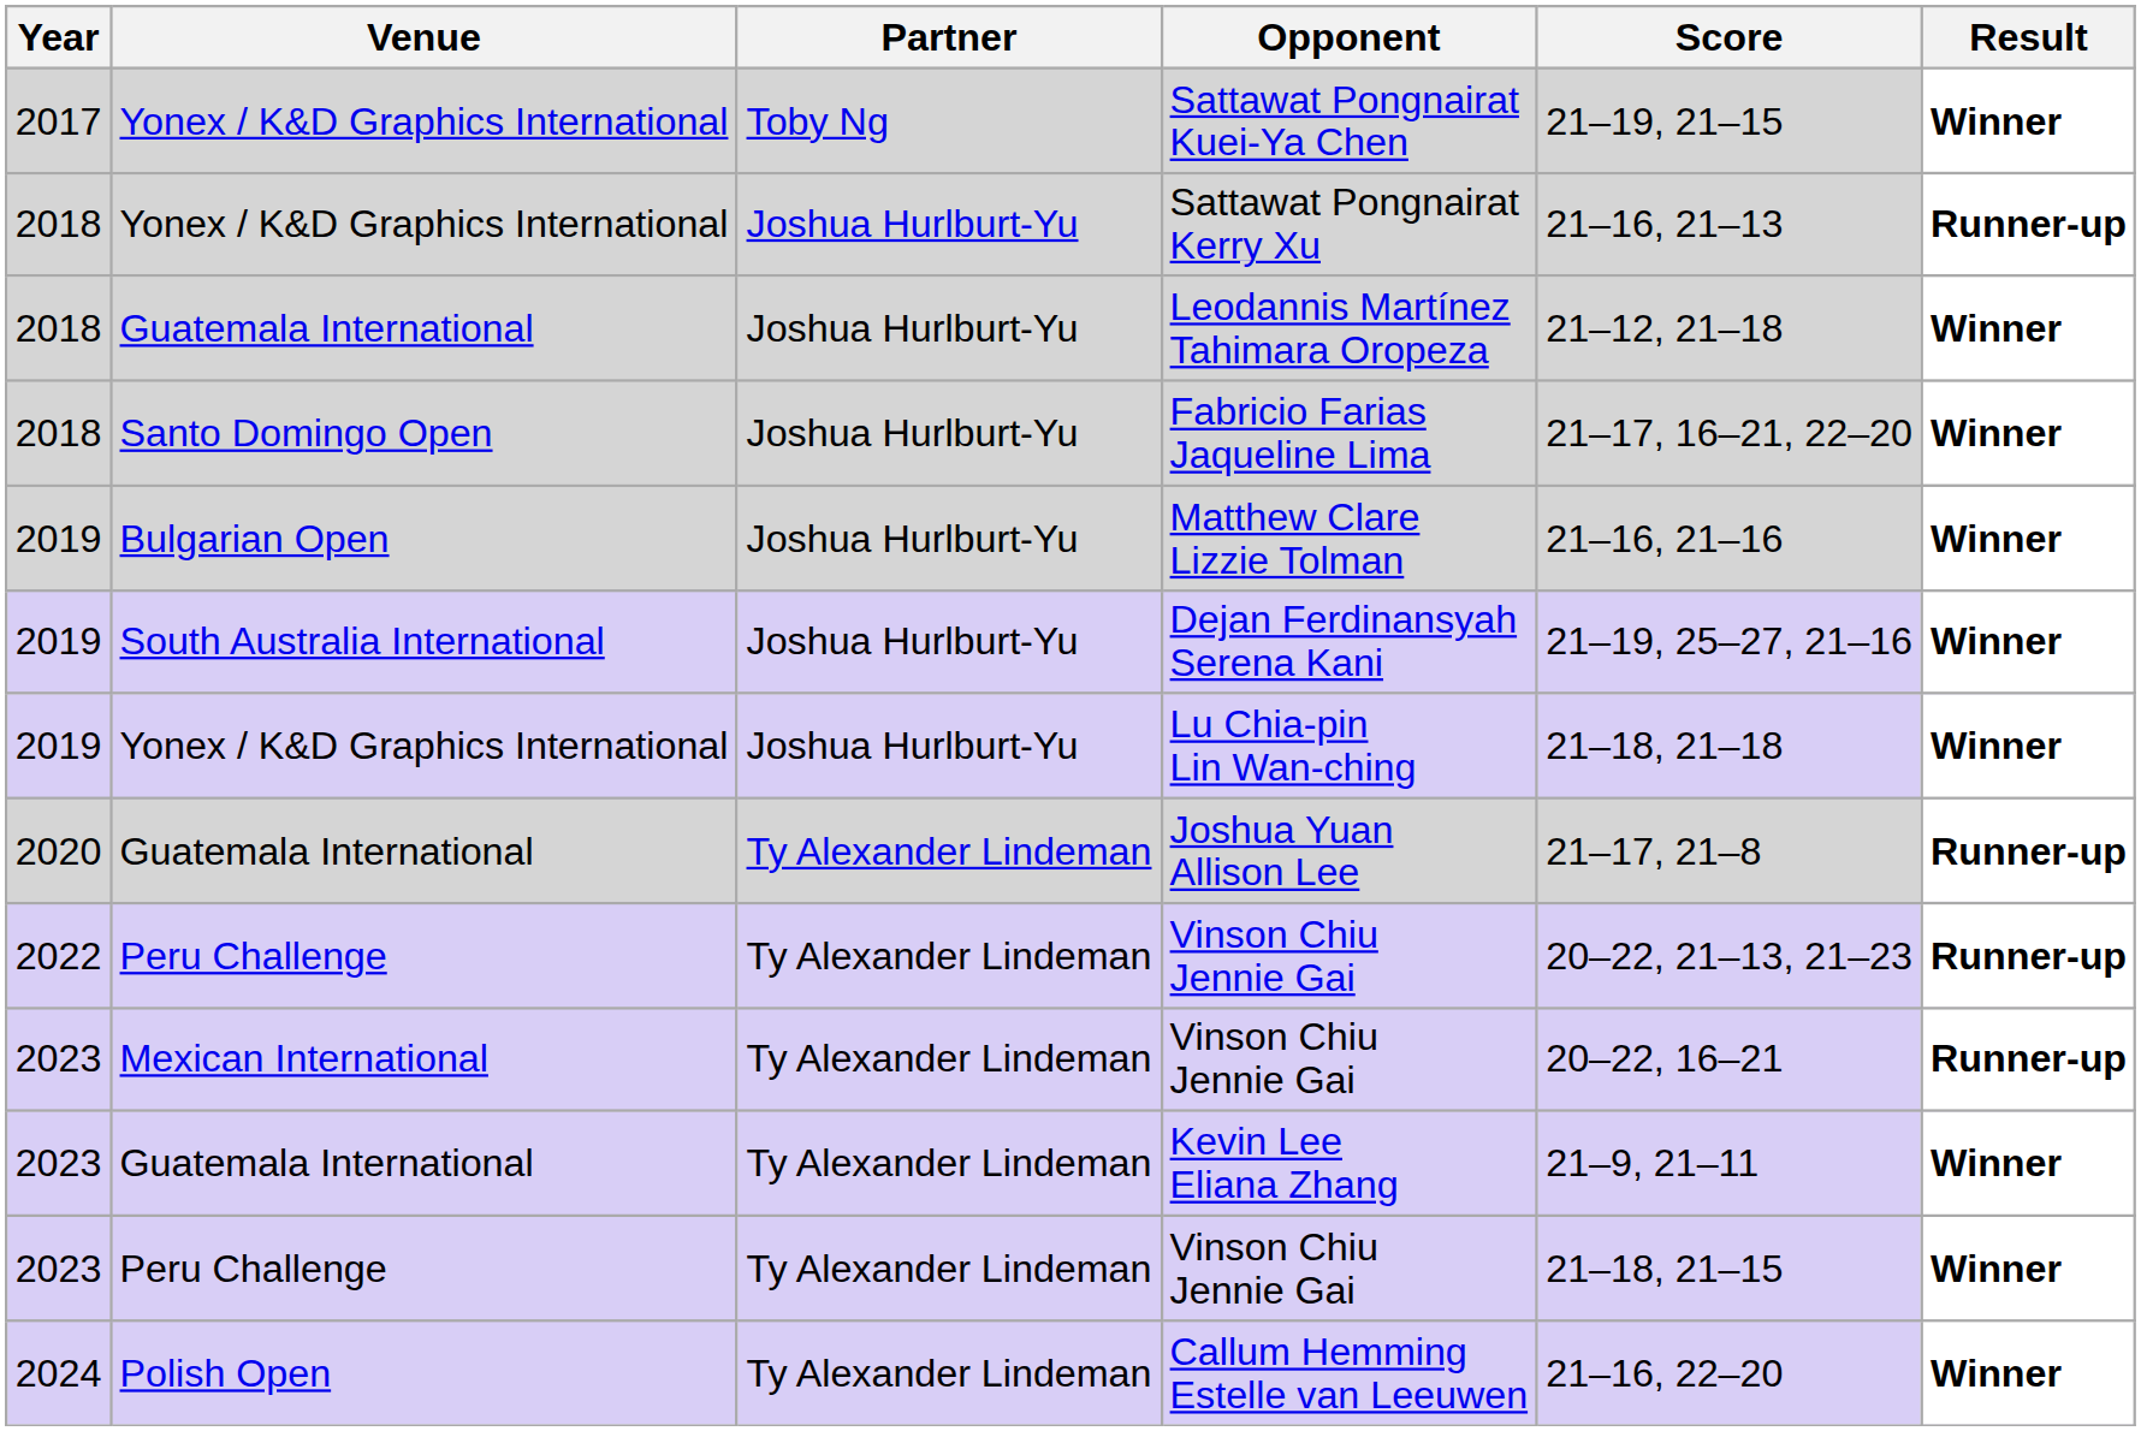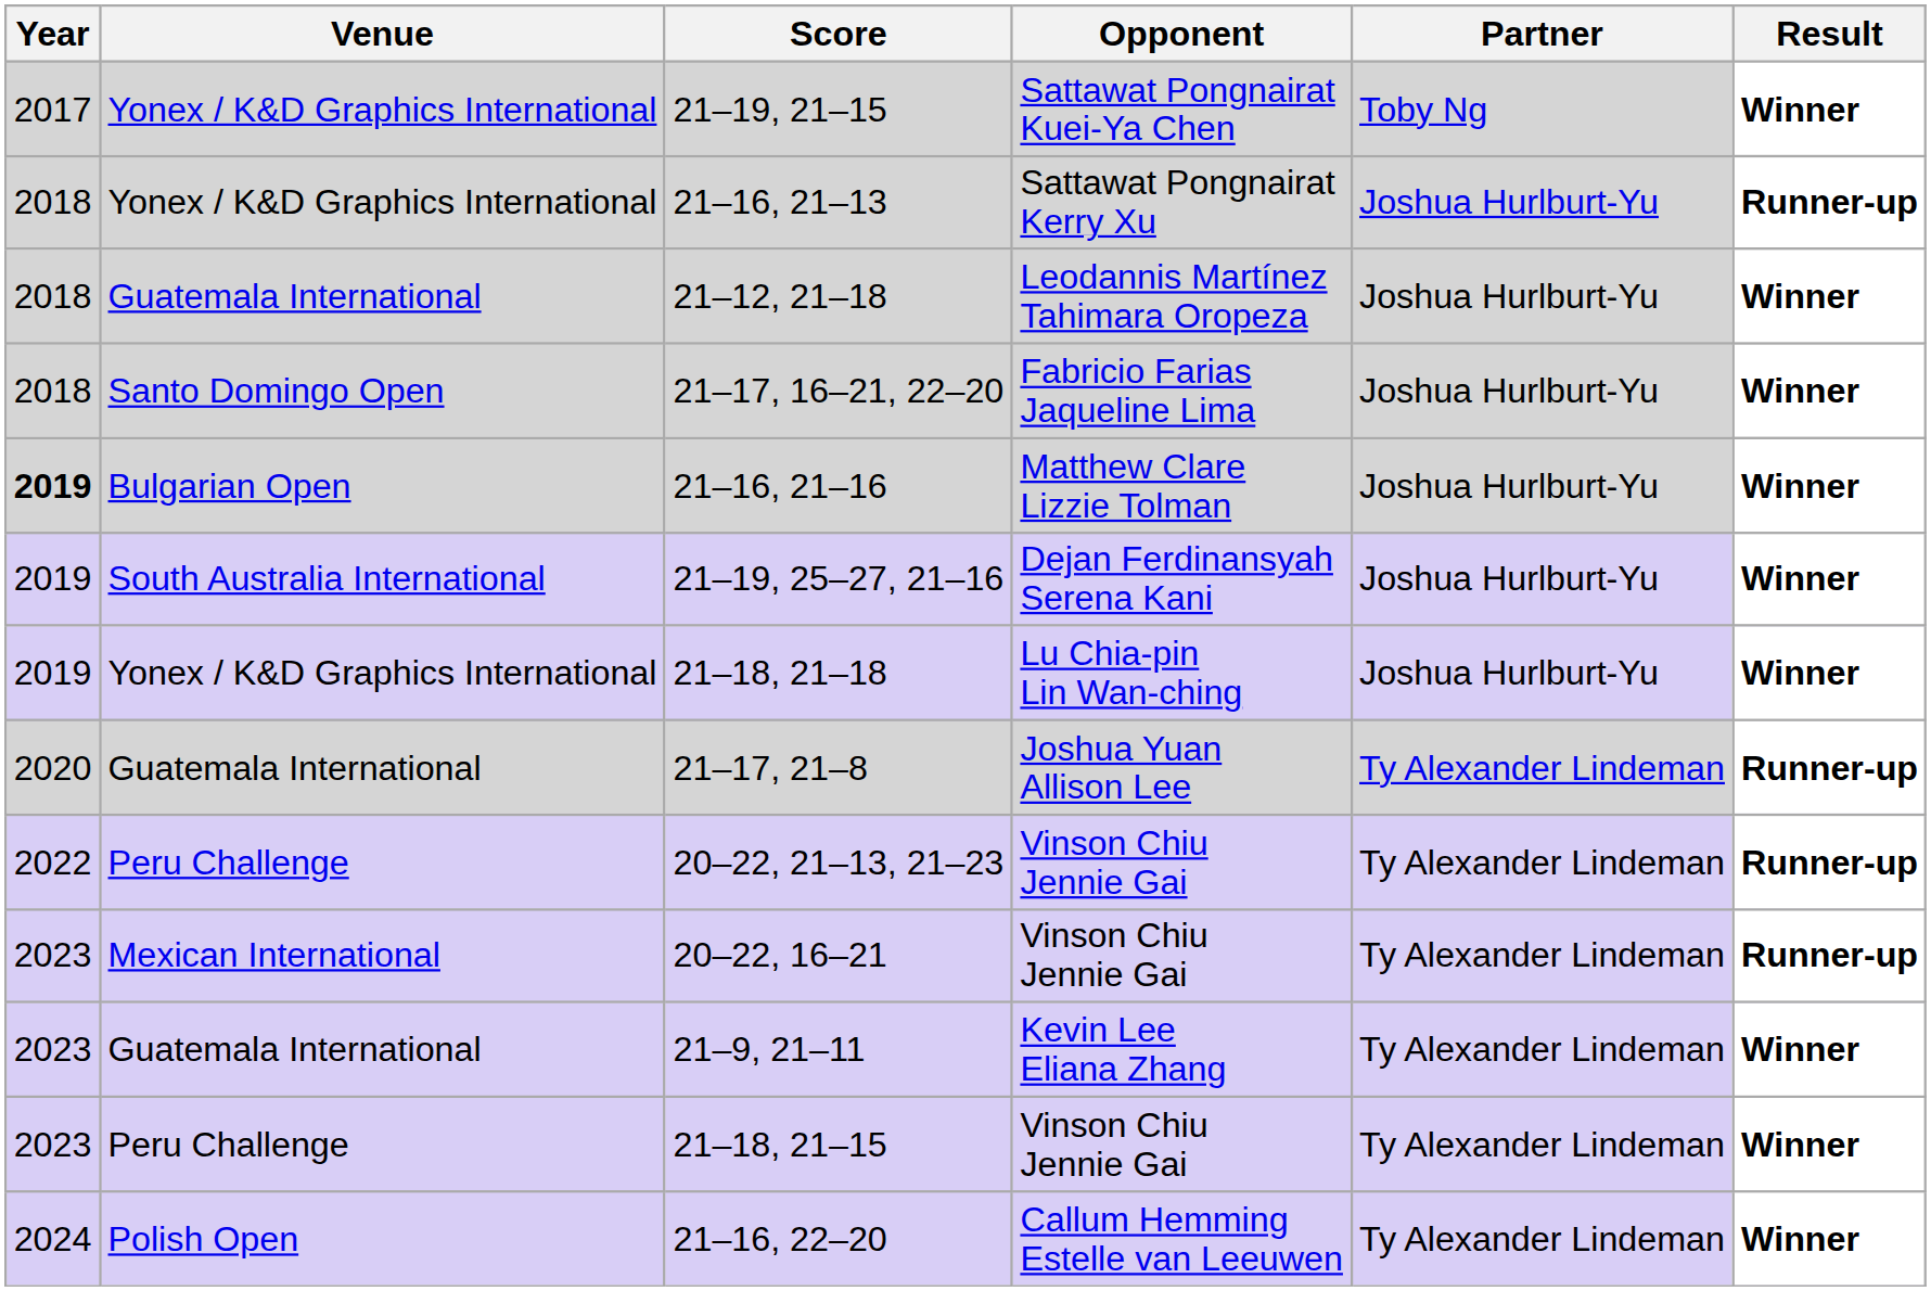columns swapped: Partner <-> Score
Matthew Clare Lizzie Tolman | Year: normal -> bold
